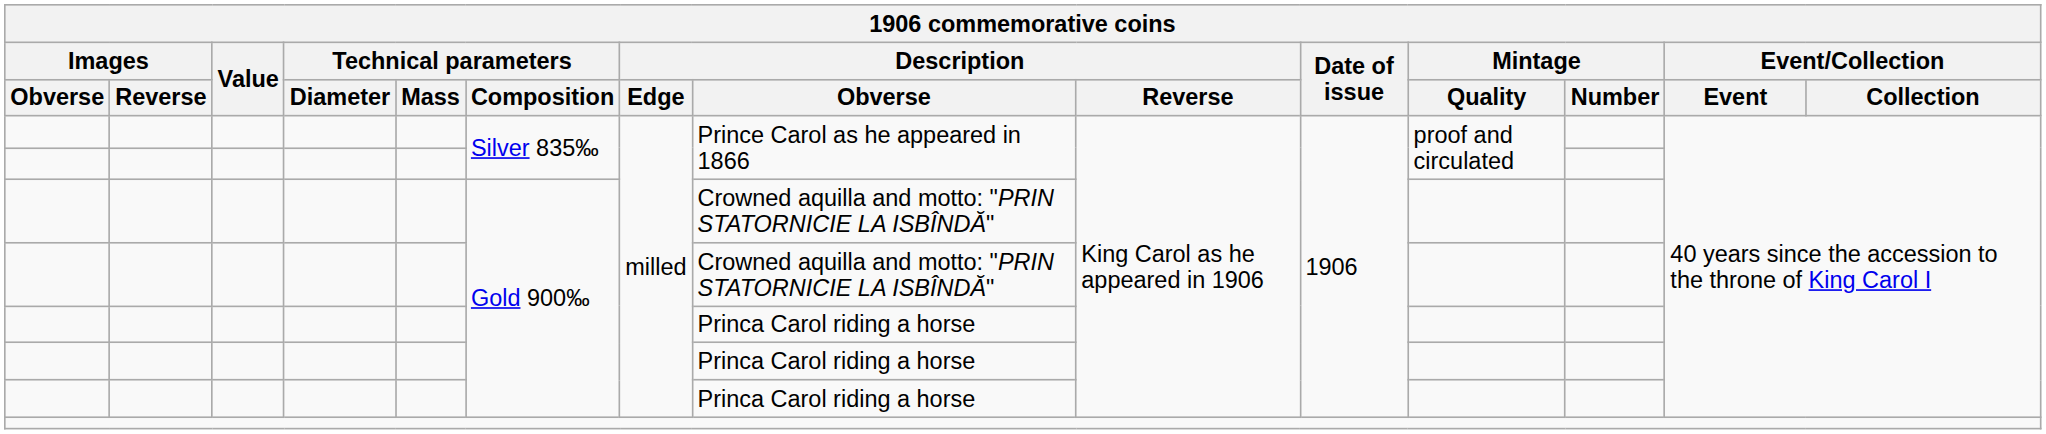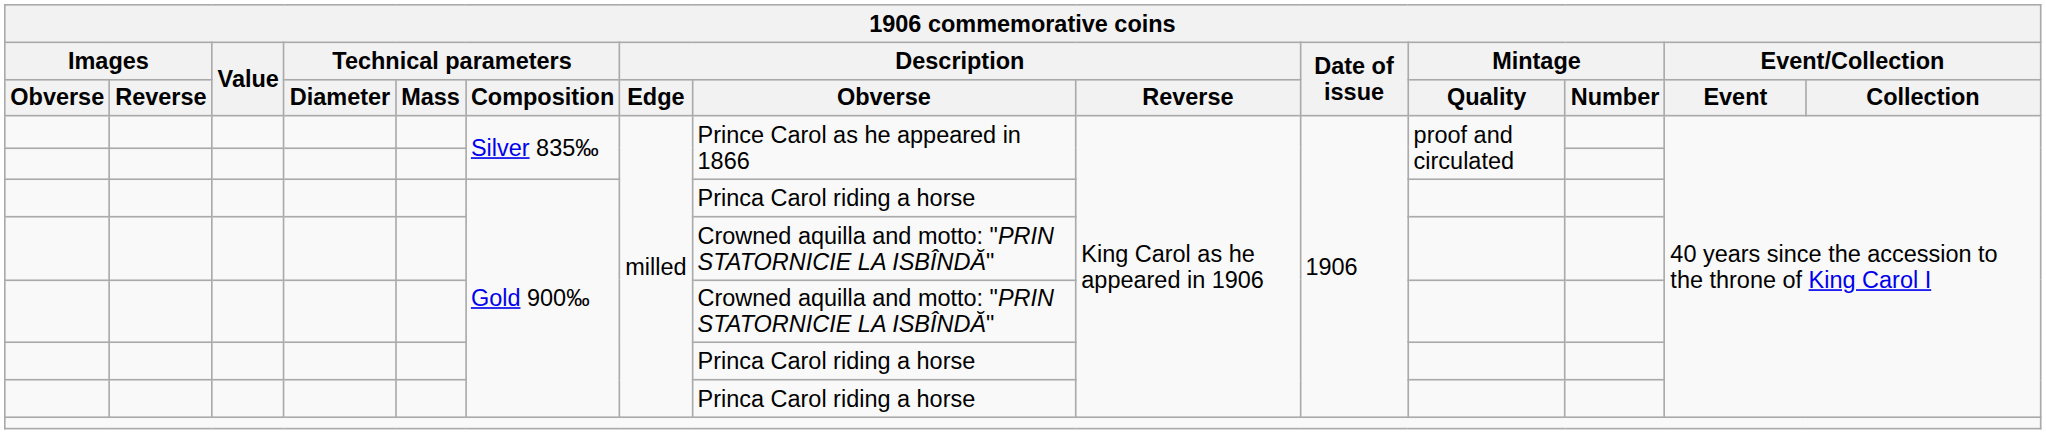row 6 | Description / Obverse: Crowned aquilla and motto: "PRIN STATORNICIE LA ISBÎNDĂ" -> Princa Carol riding a horse
row 8 | Description / Obverse: Princa Carol riding a horse -> Crowned aquilla and motto: "PRIN STATORNICIE LA ISBÎNDĂ"
